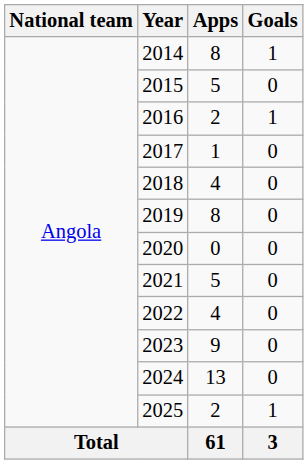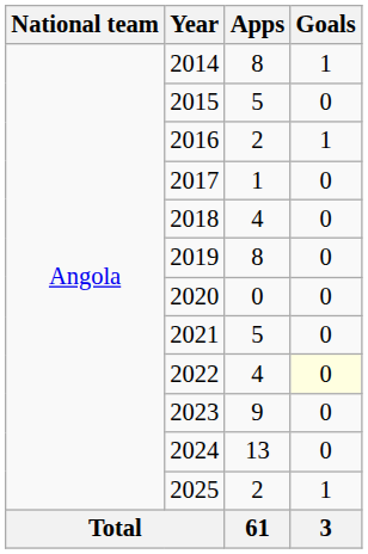2022 | Goals: no background -> lightyellow background
